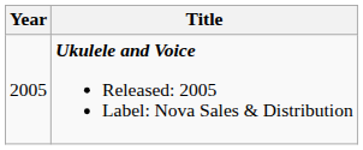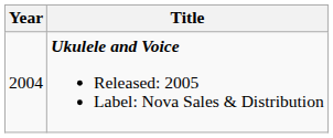row 2 | Year: 2005 -> 2004
